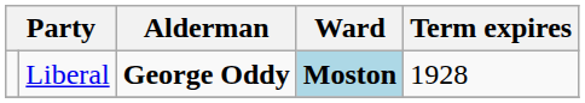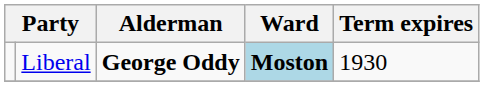Liberal | Term expires: 1928 -> 1930
